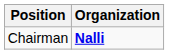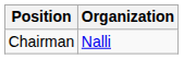Chairman | Organization: bold -> normal
